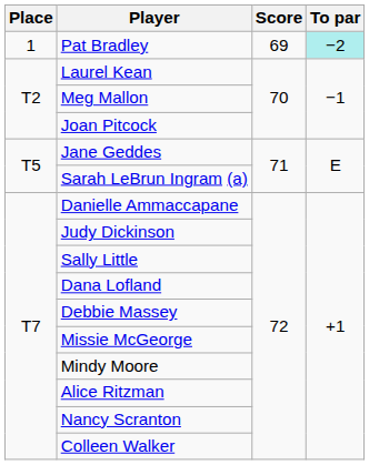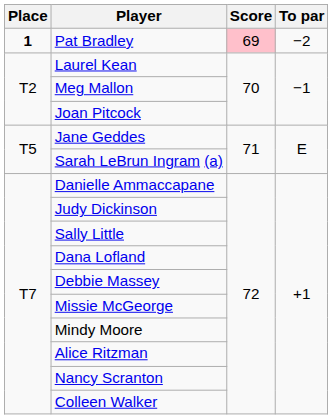Pat Bradley | Place: normal -> bold
Pat Bradley | Score: no background -> pink background
Pat Bradley | To par: paleturquoise background -> no background
